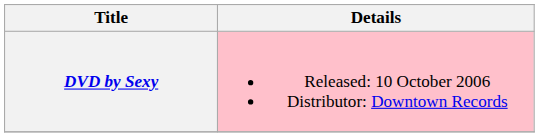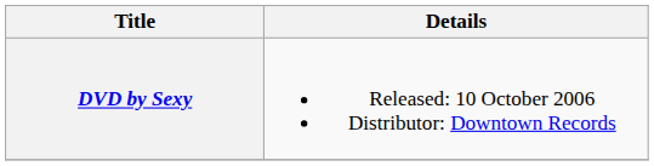DVD by Sexy | Details: pink background -> no background
